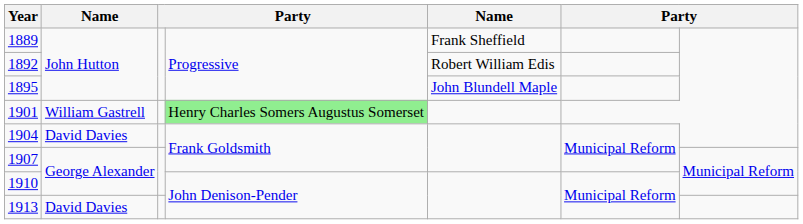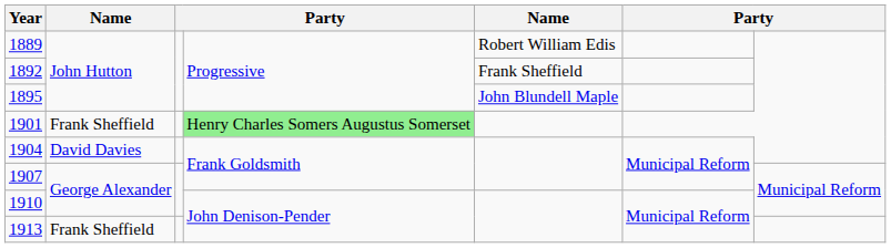1889 | column 5: Frank Sheffield -> Robert William Edis
1892 | column 5: Robert William Edis -> Frank Sheffield
1901 | column 2: William Gastrell -> Frank Sheffield
1913 | column 2: David Davies -> Frank Sheffield
